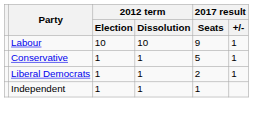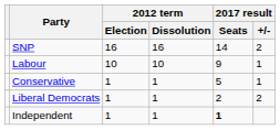+ row: SNP | 16 | 16 | 14 | 2
Liberal Democrats | 2017 result / +/-: 1 -> 2
Independent | 2017 result / Seats: normal -> bold
